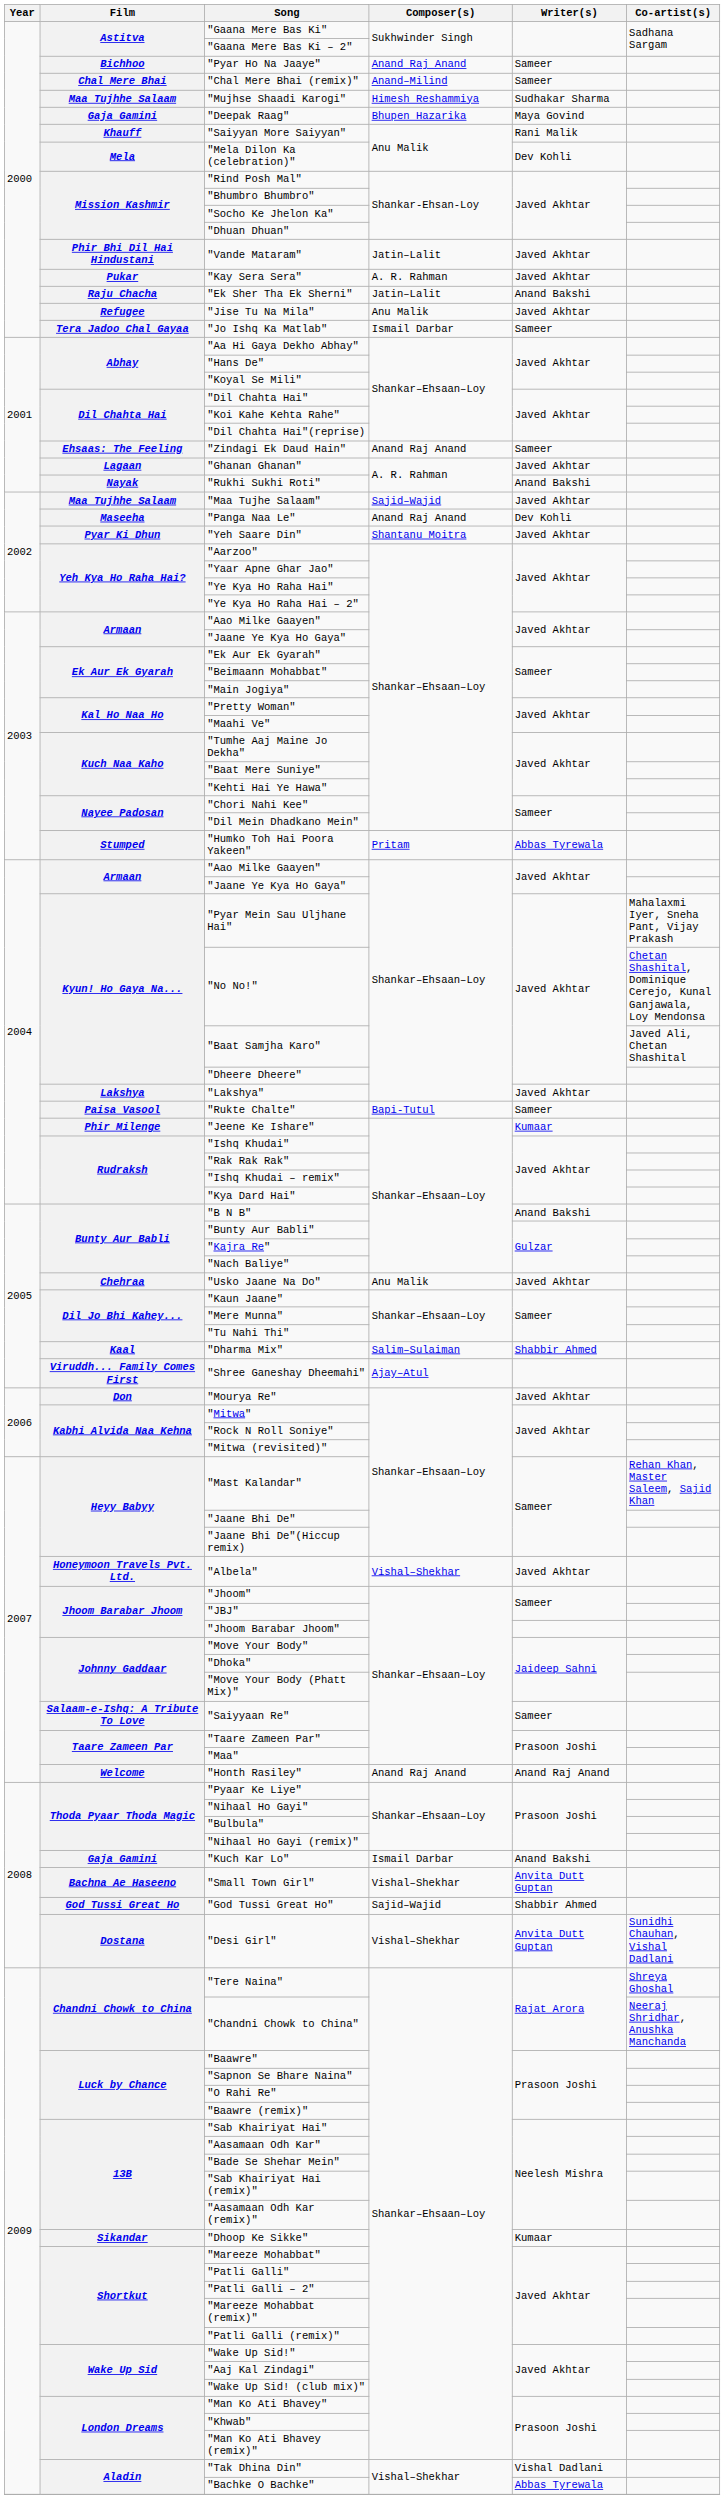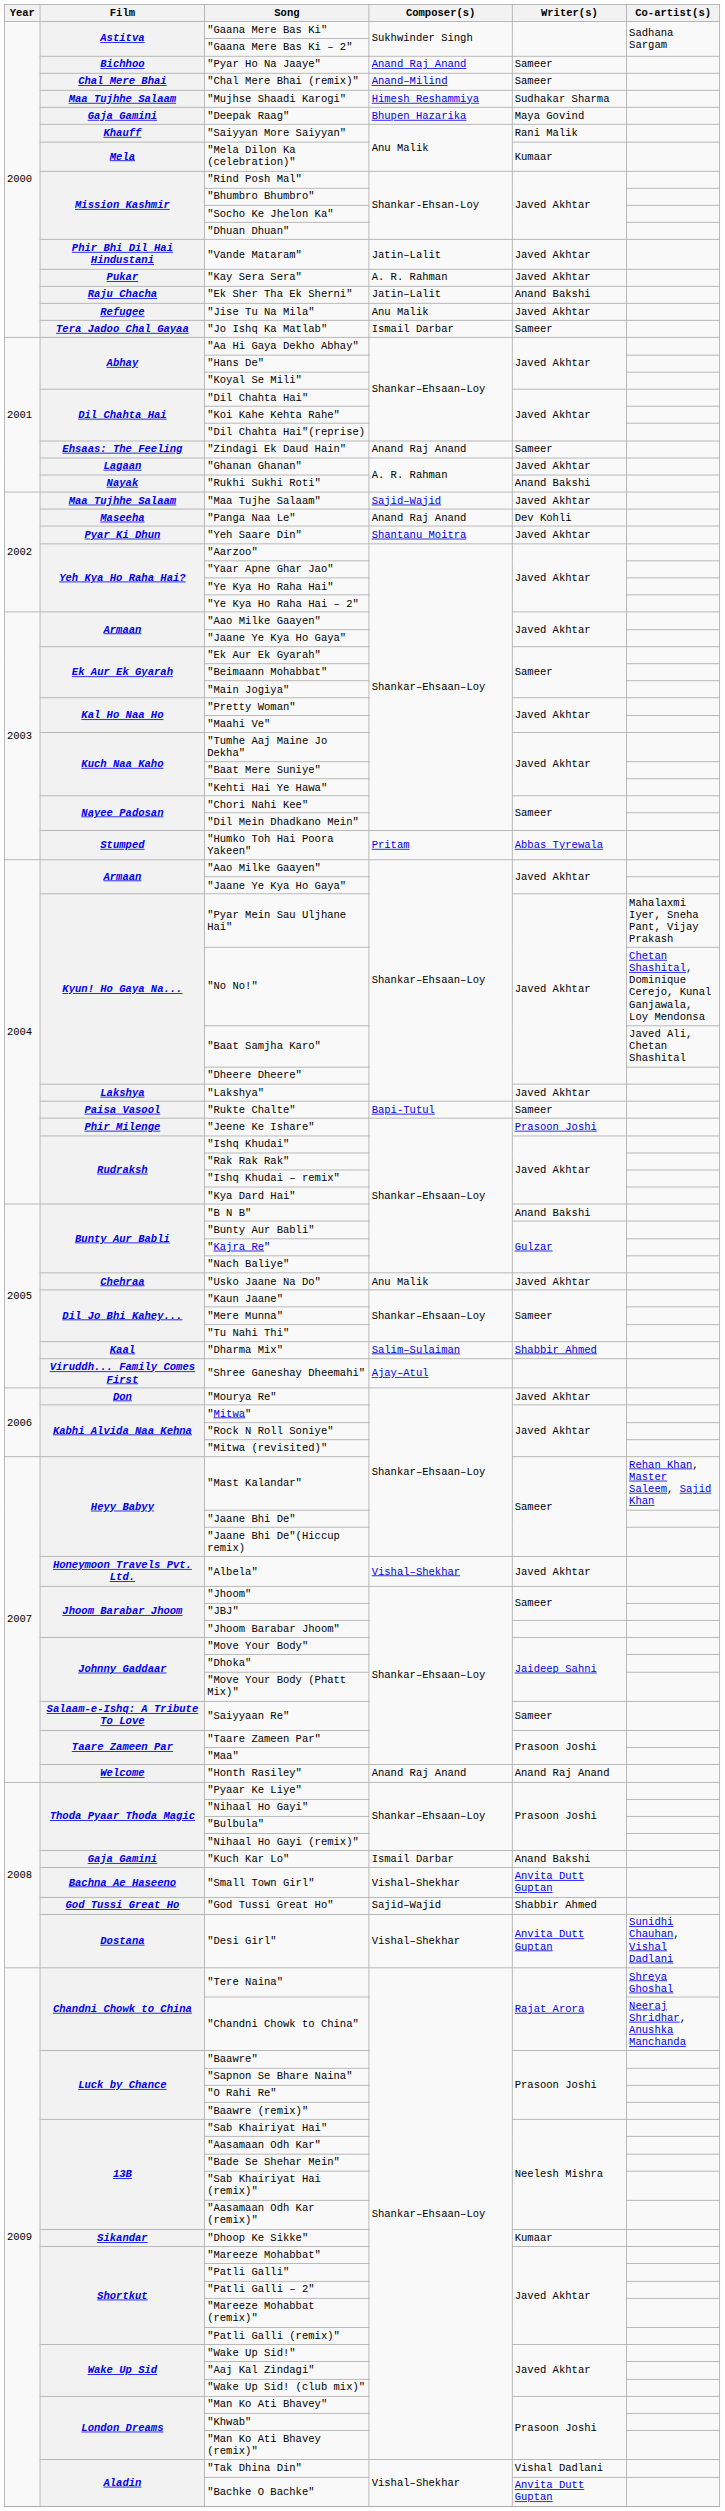"Mela Dilon Ka (celebration)" | Writer(s): Dev Kohli -> Kumaar
"Jeene Ke Ishare" | Writer(s): Kumaar -> Prasoon Joshi
"Bachke O Bachke" | Writer(s): Abbas Tyrewala -> Anvita Dutt Guptan
